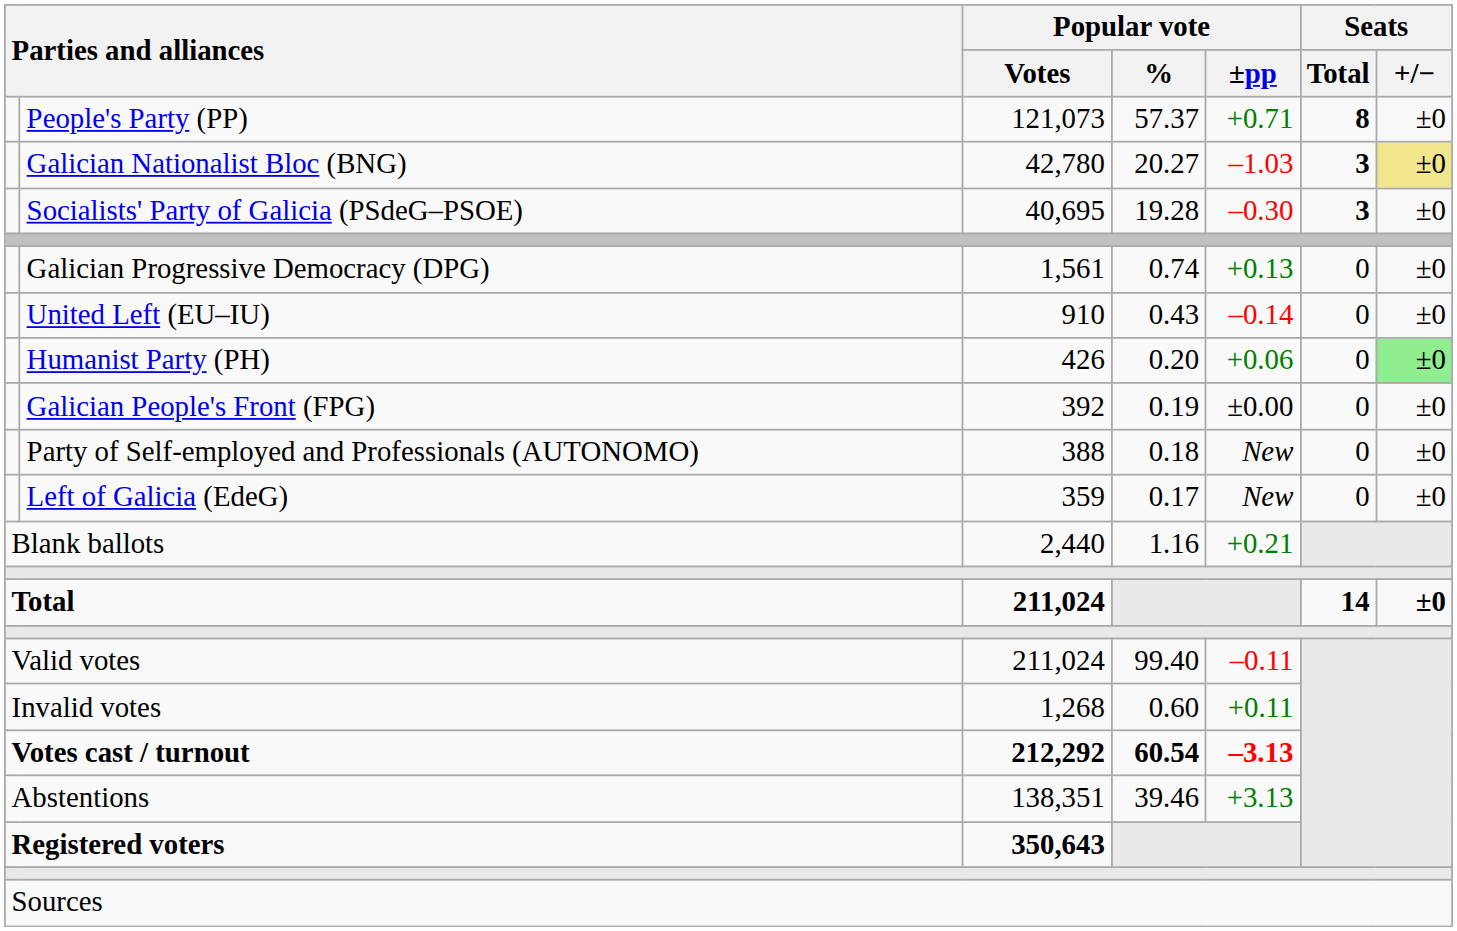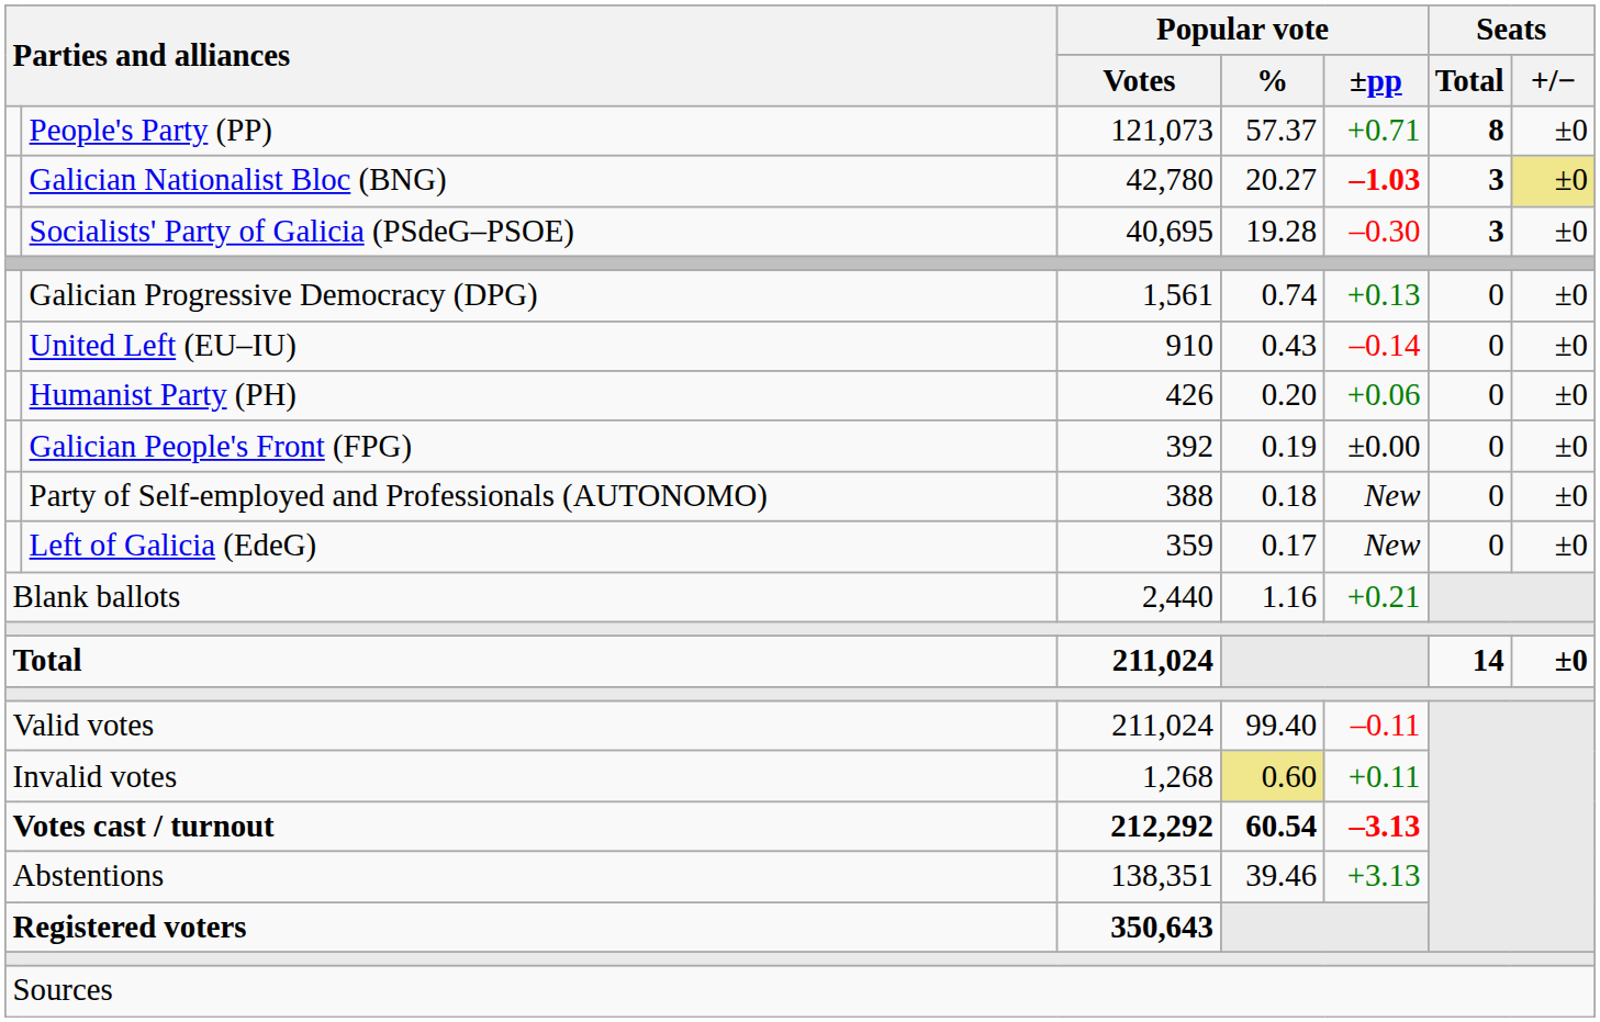Galician Nationalist Bloc (BNG) | Popular vote / ±pp: normal -> bold
Humanist Party (PH) | Seats / +/−: lightgreen background -> no background
Invalid votes | Popular vote / %: no background -> khaki background
